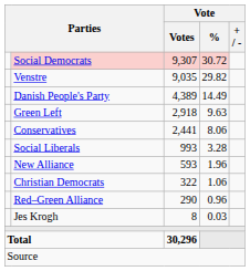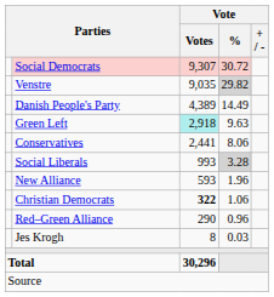Venstre | Vote / %: no background -> lightgrey background
Green Left | Vote / Votes: no background -> paleturquoise background
Social Liberals | Vote / %: no background -> lightgrey background
Christian Democrats | Vote / Votes: normal -> bold
